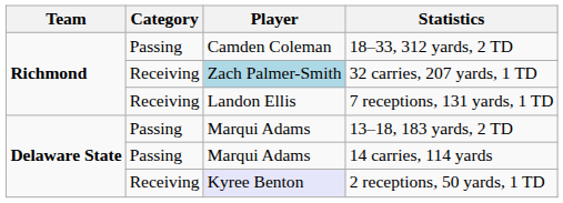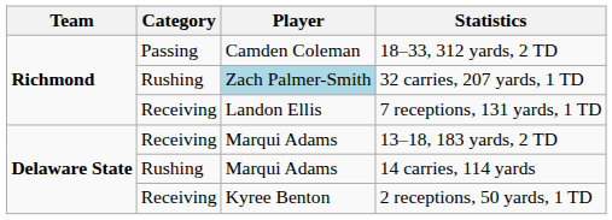32 carries, 207 yards, 1 TD | Category: Receiving -> Rushing
13–18, 183 yards, 2 TD | Category: Passing -> Receiving
14 carries, 114 yards | Category: Passing -> Rushing
2 receptions, 50 yards, 1 TD | Player: lavender background -> no background
